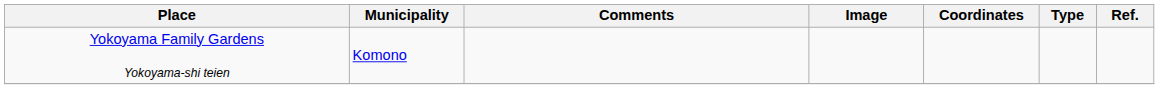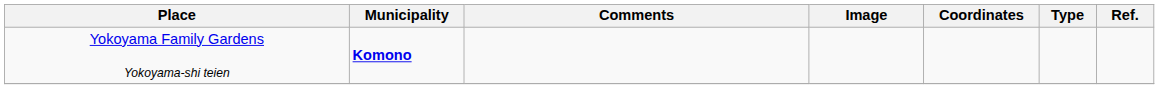Yokoyama Family Gardens Yokoyama-shi teien | Municipality: normal -> bold
